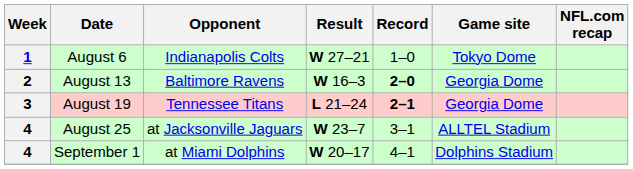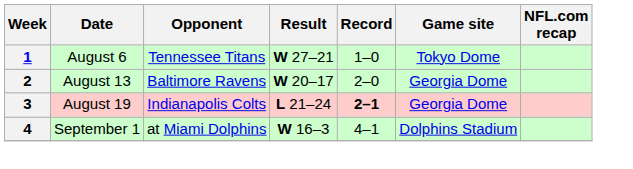August 6 | Opponent: Indianapolis Colts -> Tennessee Titans
August 13 | Result: W 16–3 -> W 20–17
August 13 | Record: bold -> normal
August 19 | Opponent: Tennessee Titans -> Indianapolis Colts
- row: 4 | August 25 | at Jacksonville Jaguars | W 23–7 | 3–1 | ALLTEL Stadium
September 1 | Result: W 20–17 -> W 16–3
